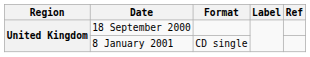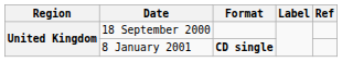8 January 2001 | Format: normal -> bold
